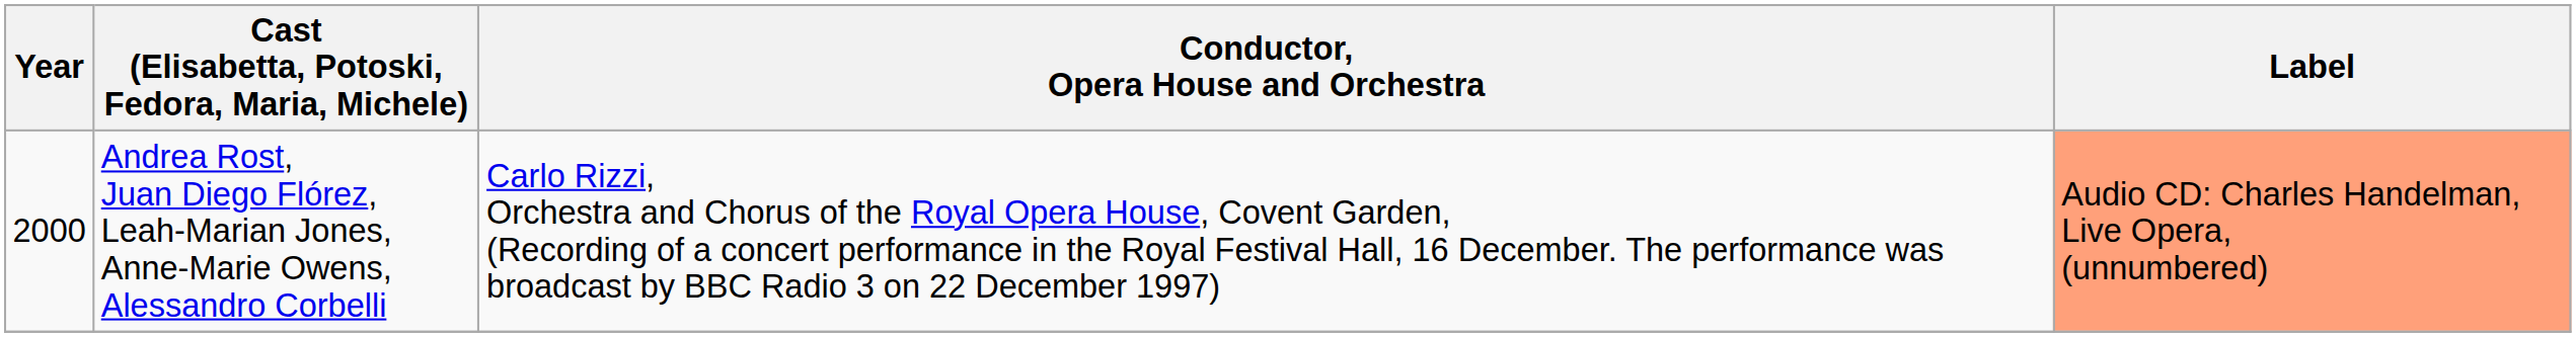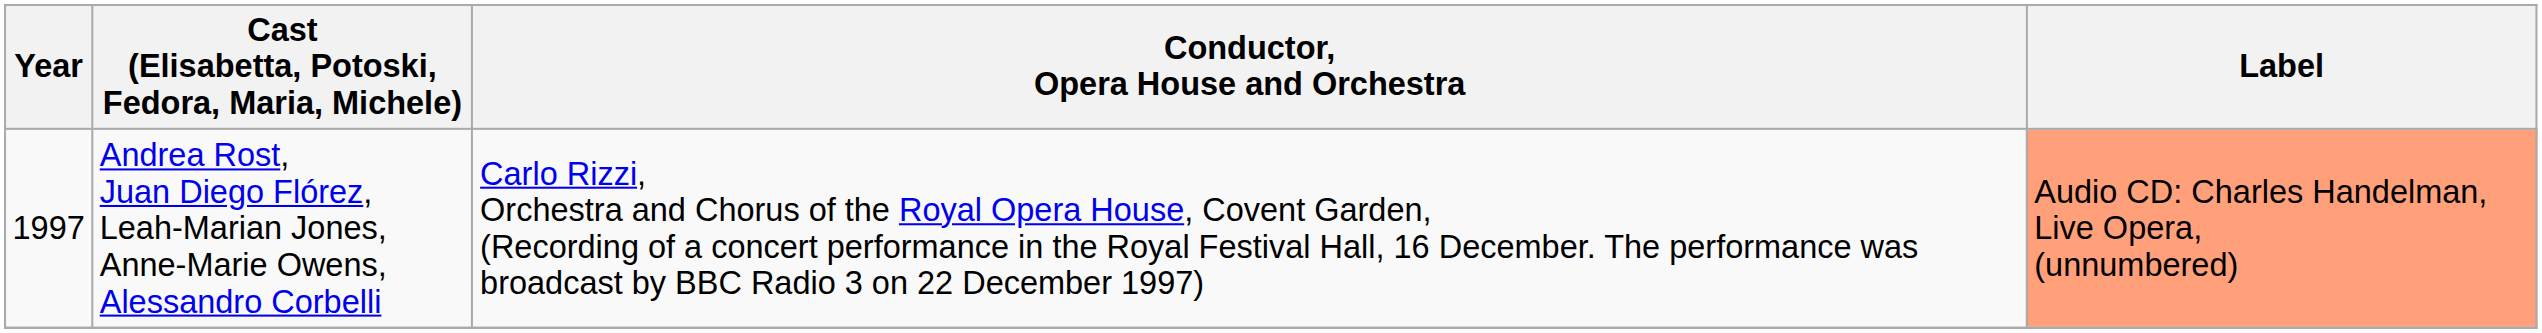row 2 | Year: 2000 -> 1997
